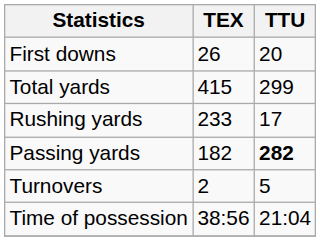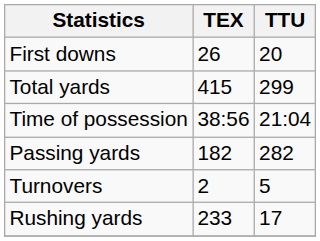rows swapped: Rushing yards <-> Time of possession
Passing yards | TTU: bold -> normal
